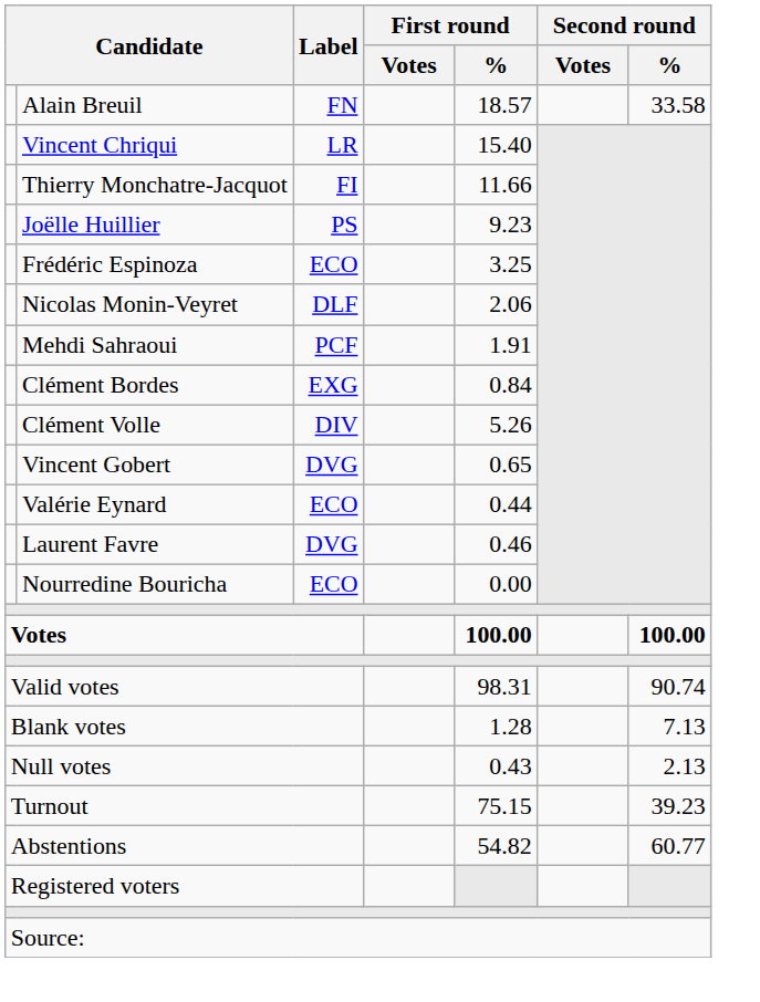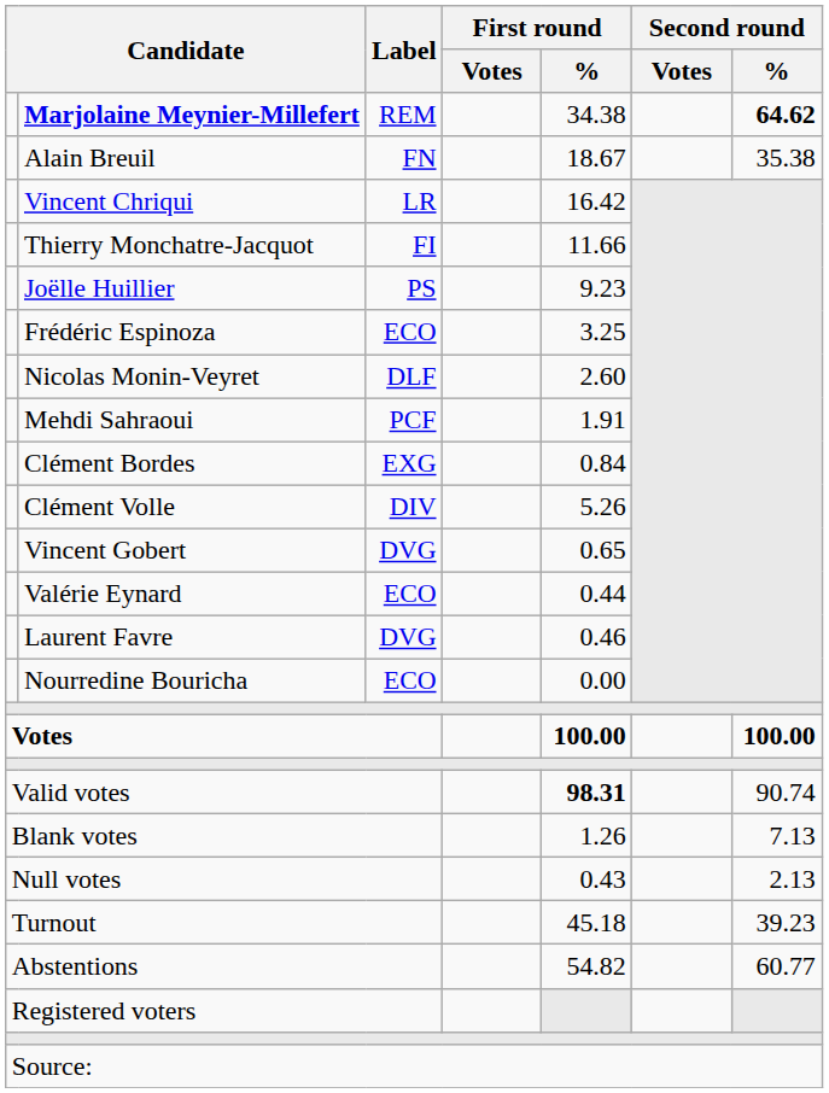+ row: Marjolaine Meynier-Millefert | REM | 34.38 | 64.62
Alain Breuil | First round / %: 18.57 -> 18.67
Alain Breuil | Second round / %: 33.58 -> 35.38
Vincent Chriqui | First round / %: 15.40 -> 16.42
Nicolas Monin-Veyret | First round / %: 2.06 -> 2.60
Valid votes | First round / %: normal -> bold
Blank votes | First round / %: 1.28 -> 1.26
Turnout | First round / %: 75.15 -> 45.18
